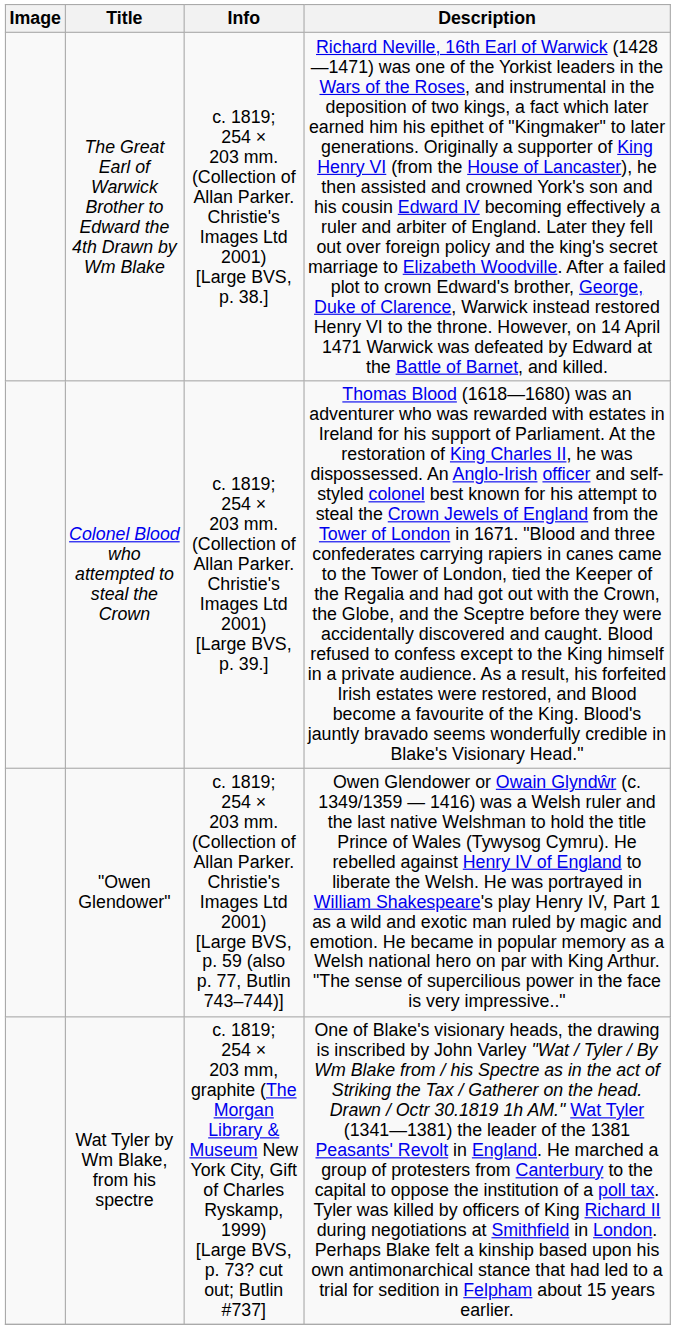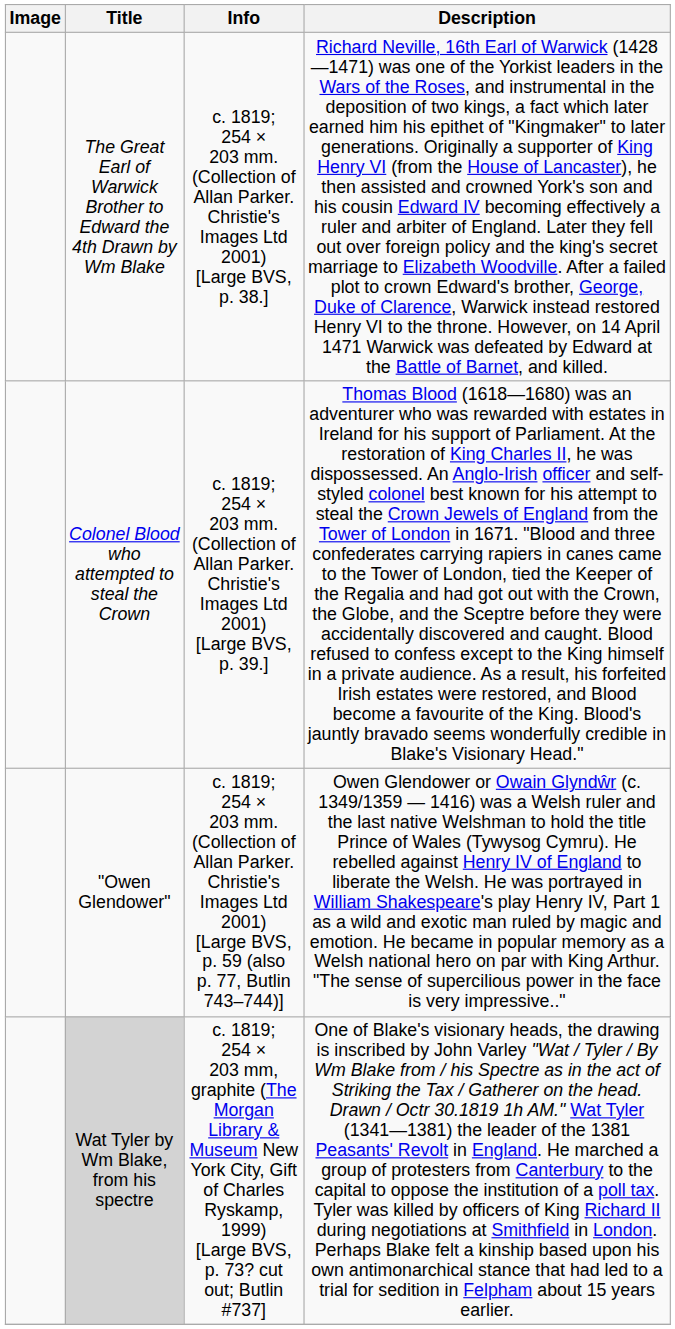Wat Tyler by Wm Blake, from his spectre | Title: no background -> lightgrey background
